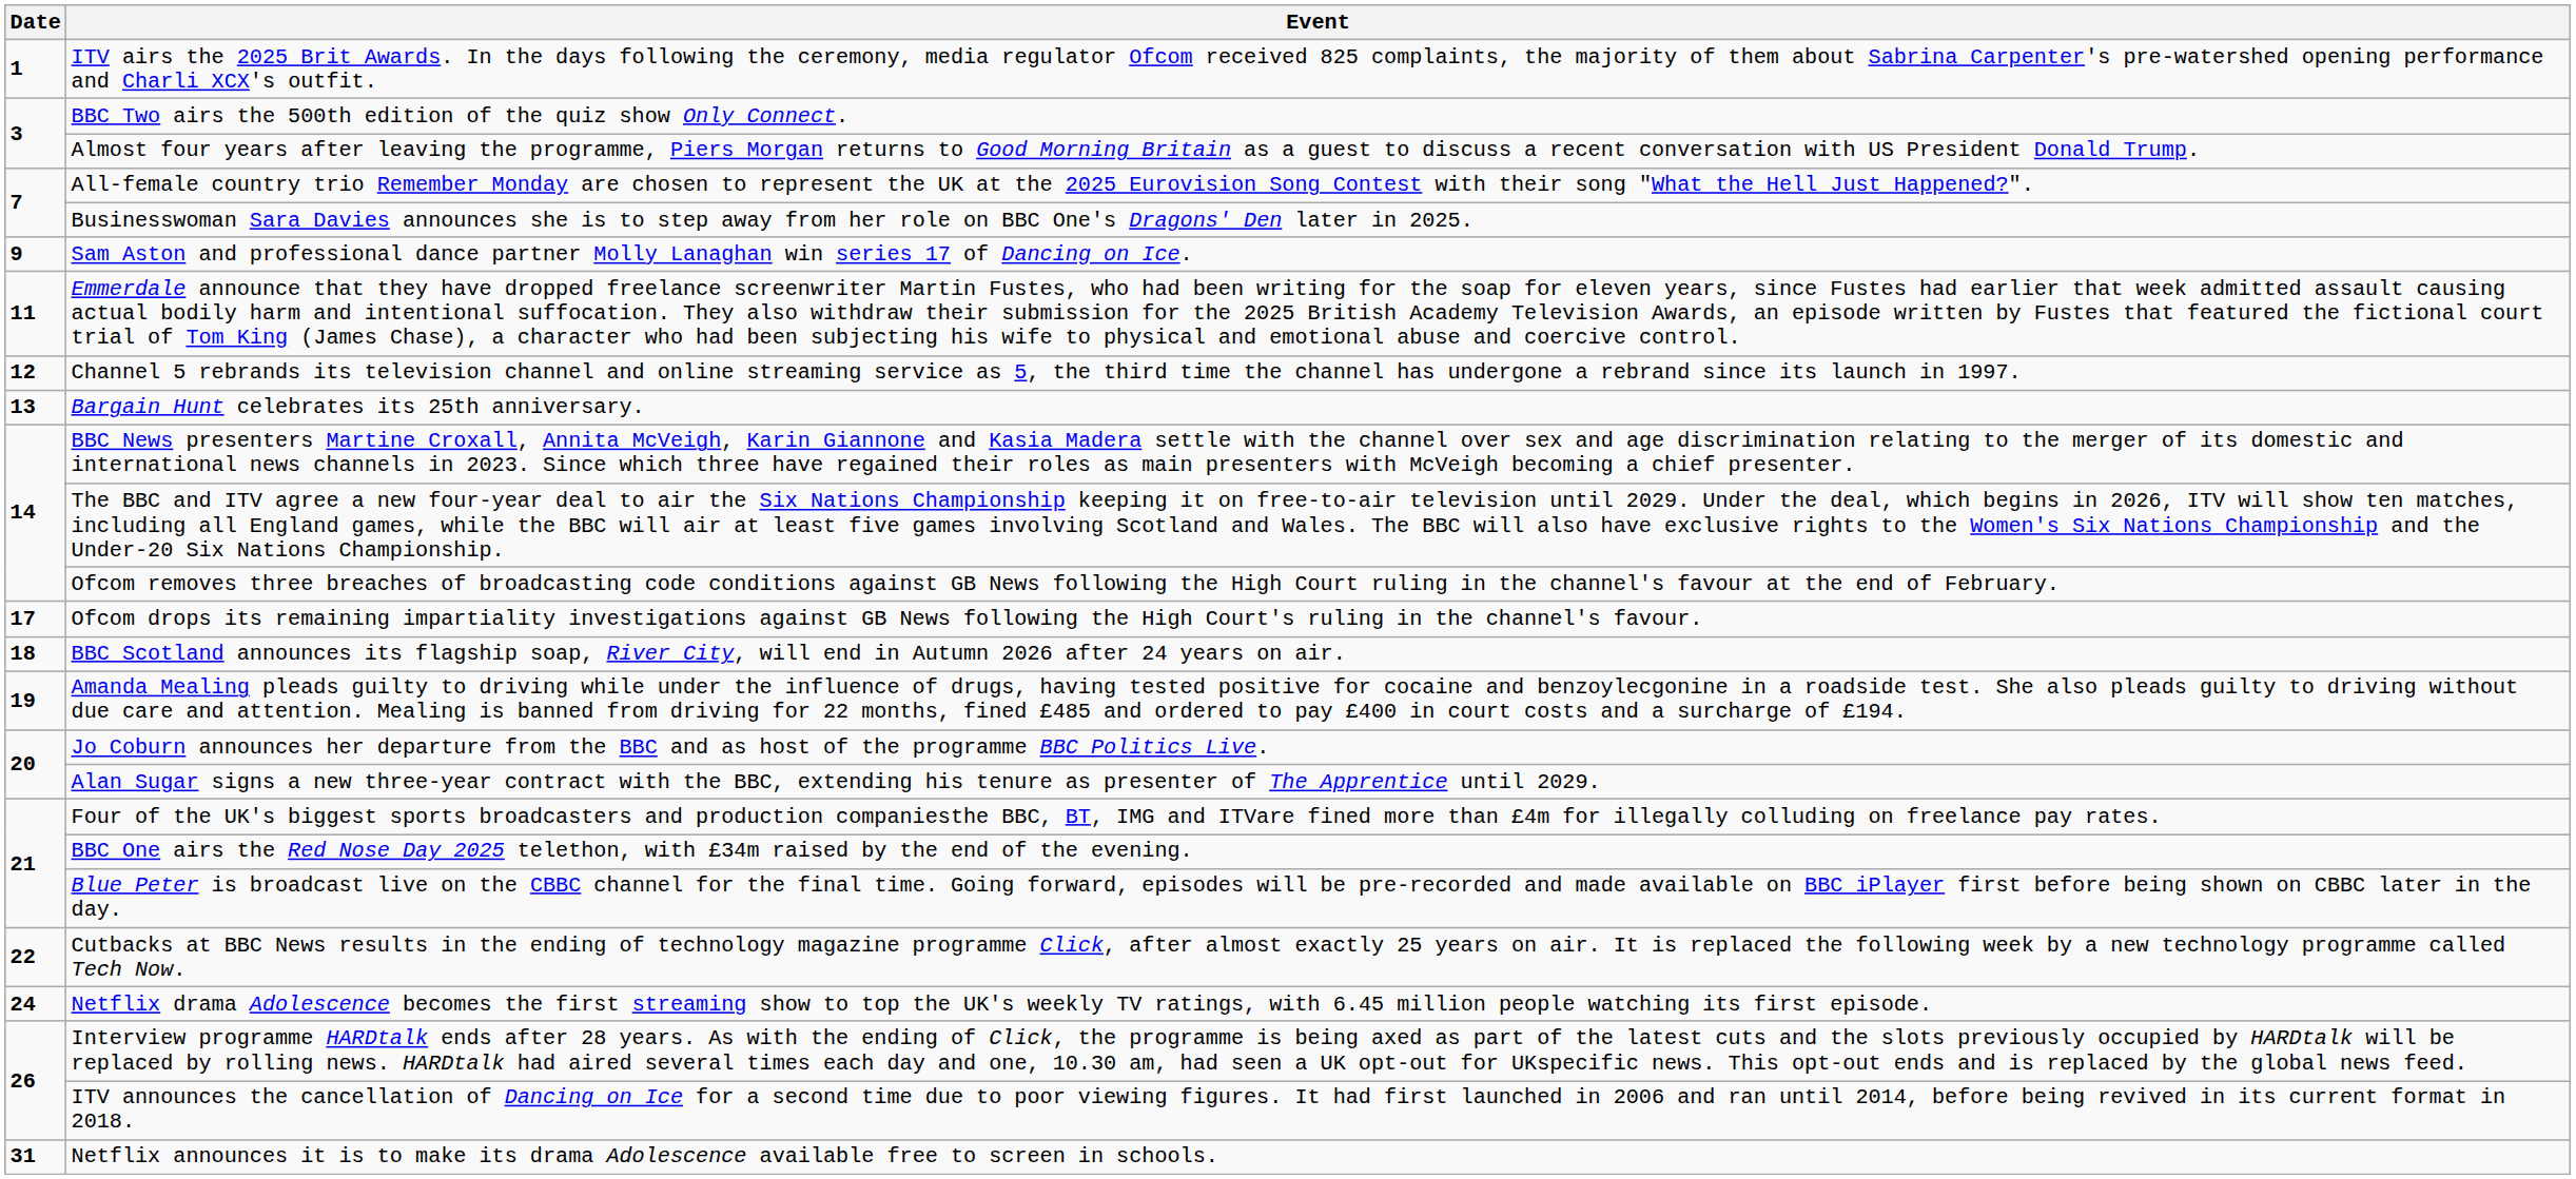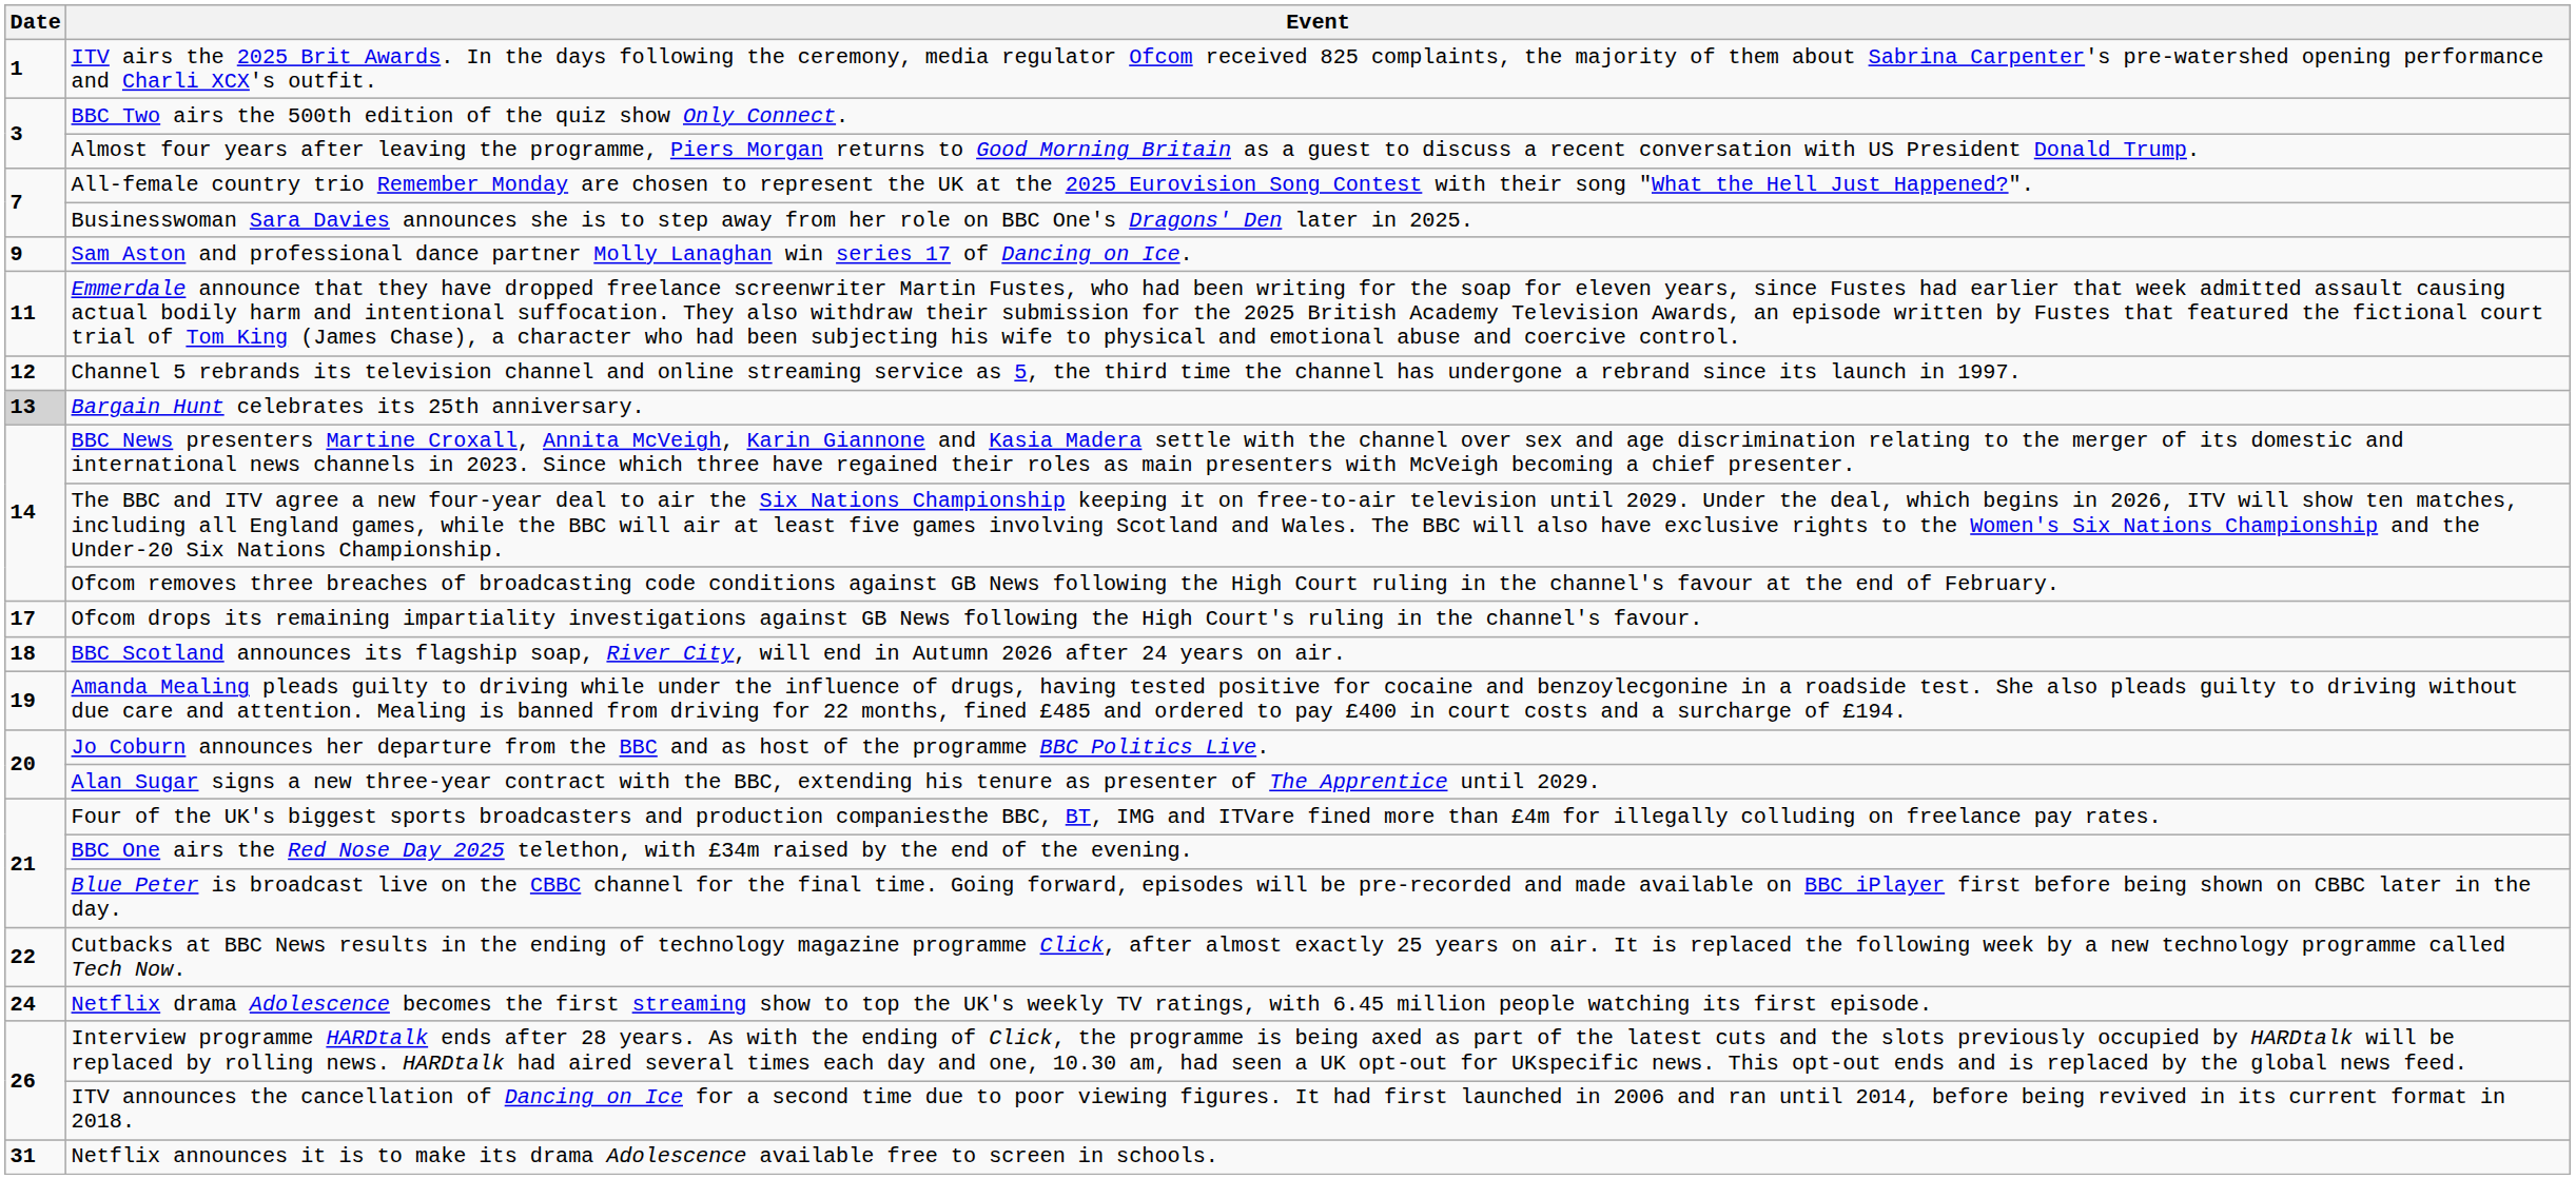Bargain Hunt celebrates its 25th anniversary. | Date: no background -> lightgrey background
